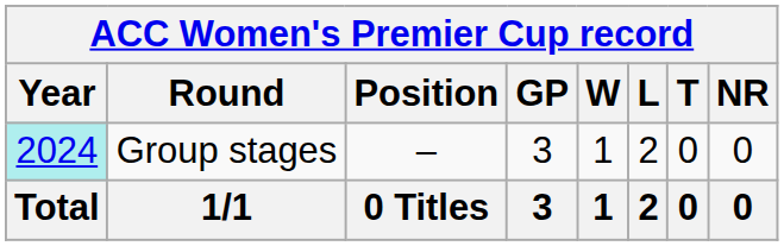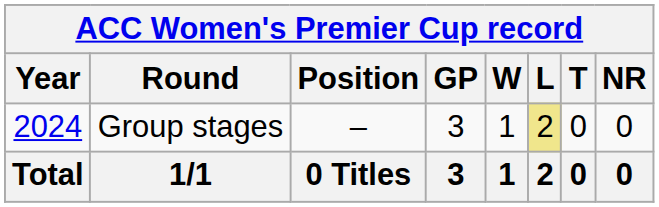Group stages | Year: paleturquoise background -> no background
Group stages | L: no background -> khaki background
